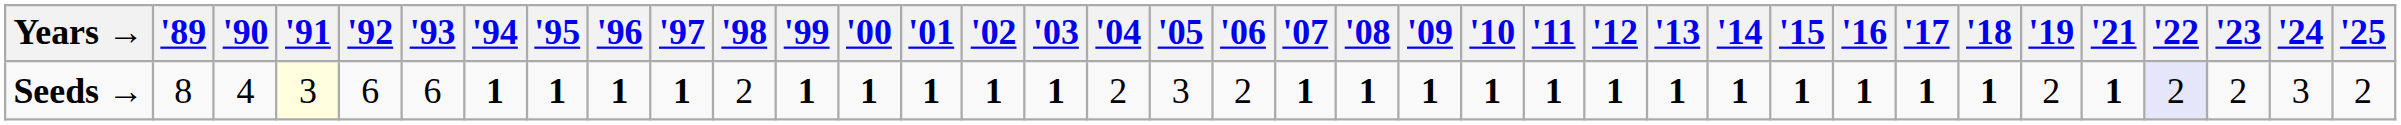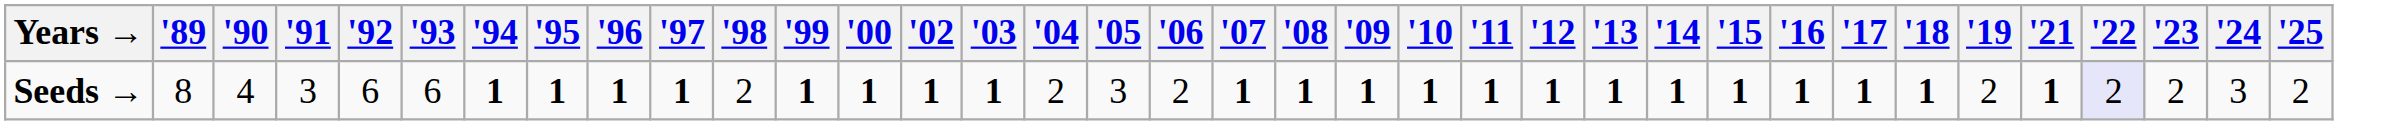- column: '01 | 1
Seeds → | '91: lightyellow background -> no background
